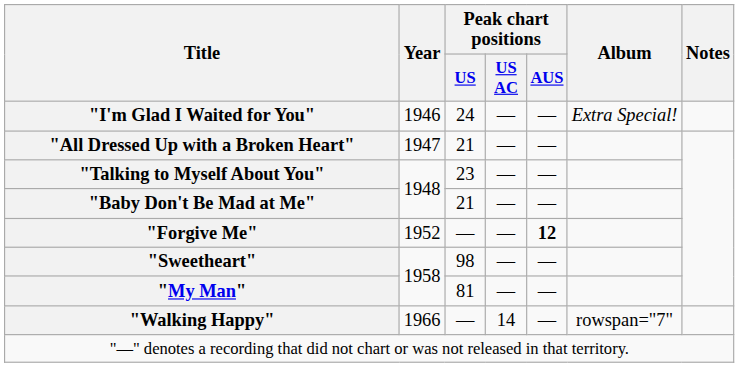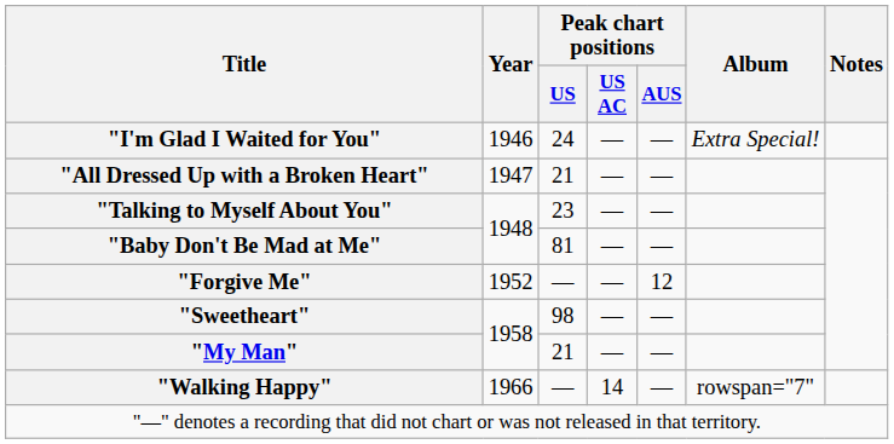"Baby Don't Be Mad at Me" | Peak chart positions / US: 21 -> 81
"Forgive Me" | Peak chart positions / AUS: bold -> normal
"My Man" | Peak chart positions / US: 81 -> 21
